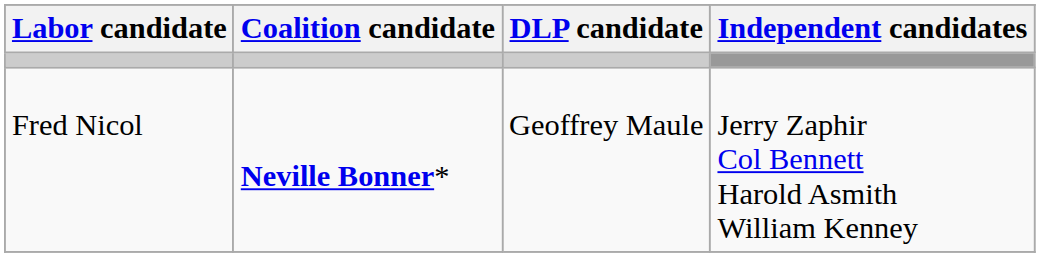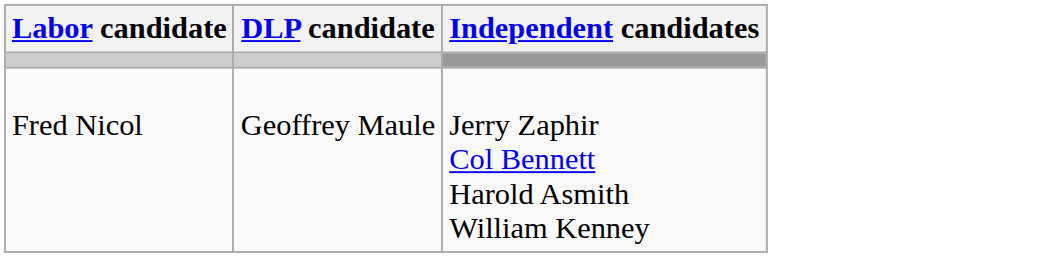- column: Coalition candidate | Neville Bonner*
